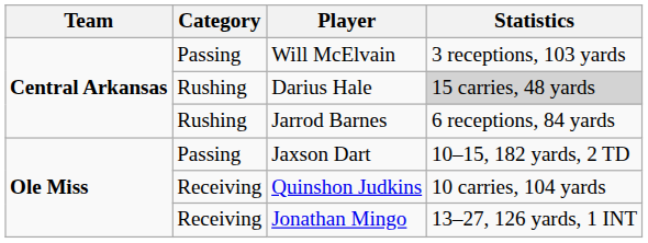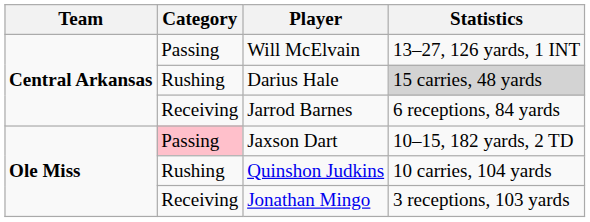Will McElvain | Statistics: 3 receptions, 103 yards -> 13–27, 126 yards, 1 INT
Jarrod Barnes | Category: Rushing -> Receiving
Jaxson Dart | Category: no background -> pink background
Quinshon Judkins | Category: Receiving -> Rushing
Jonathan Mingo | Statistics: 13–27, 126 yards, 1 INT -> 3 receptions, 103 yards
